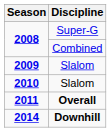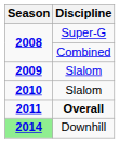row 7 | Season: no background -> lightgreen background
row 7 | Discipline: bold -> normal
